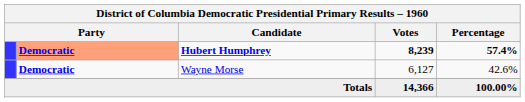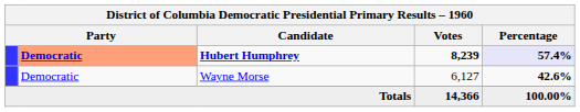Hubert Humphrey | Percentage: no background -> lavender background
Wayne Morse | column 2: bold -> normal
Wayne Morse | Percentage: normal -> bold
